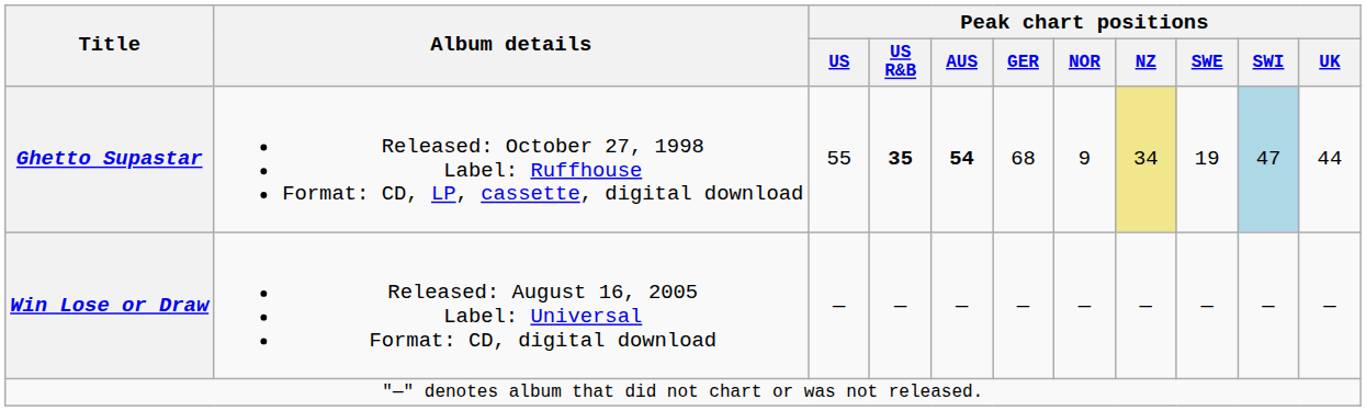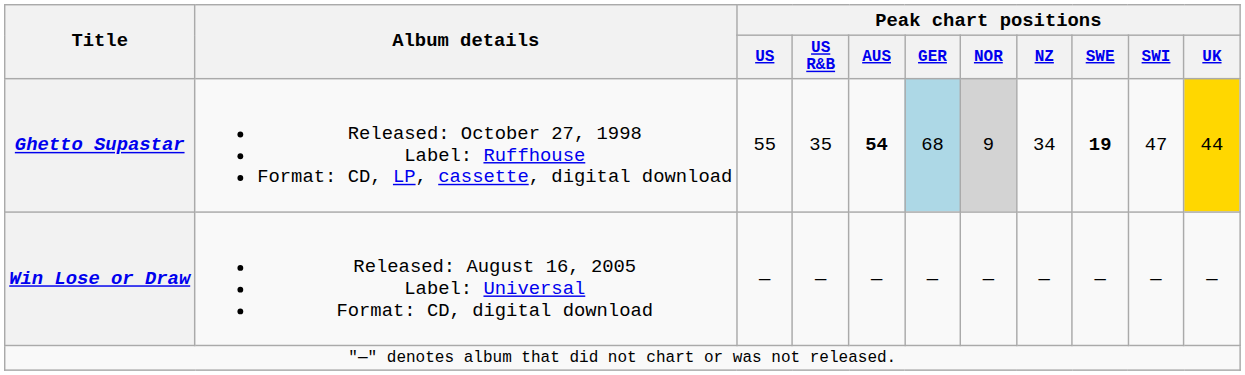Ghetto Supastar | Peak chart positions / US R&B: bold -> normal
Ghetto Supastar | Peak chart positions / GER: no background -> lightblue background
Ghetto Supastar | Peak chart positions / NOR: no background -> lightgrey background
Ghetto Supastar | Peak chart positions / NZ: khaki background -> no background
Ghetto Supastar | Peak chart positions / SWE: normal -> bold
Ghetto Supastar | Peak chart positions / SWI: lightblue background -> no background
Ghetto Supastar | Peak chart positions / UK: no background -> gold background
